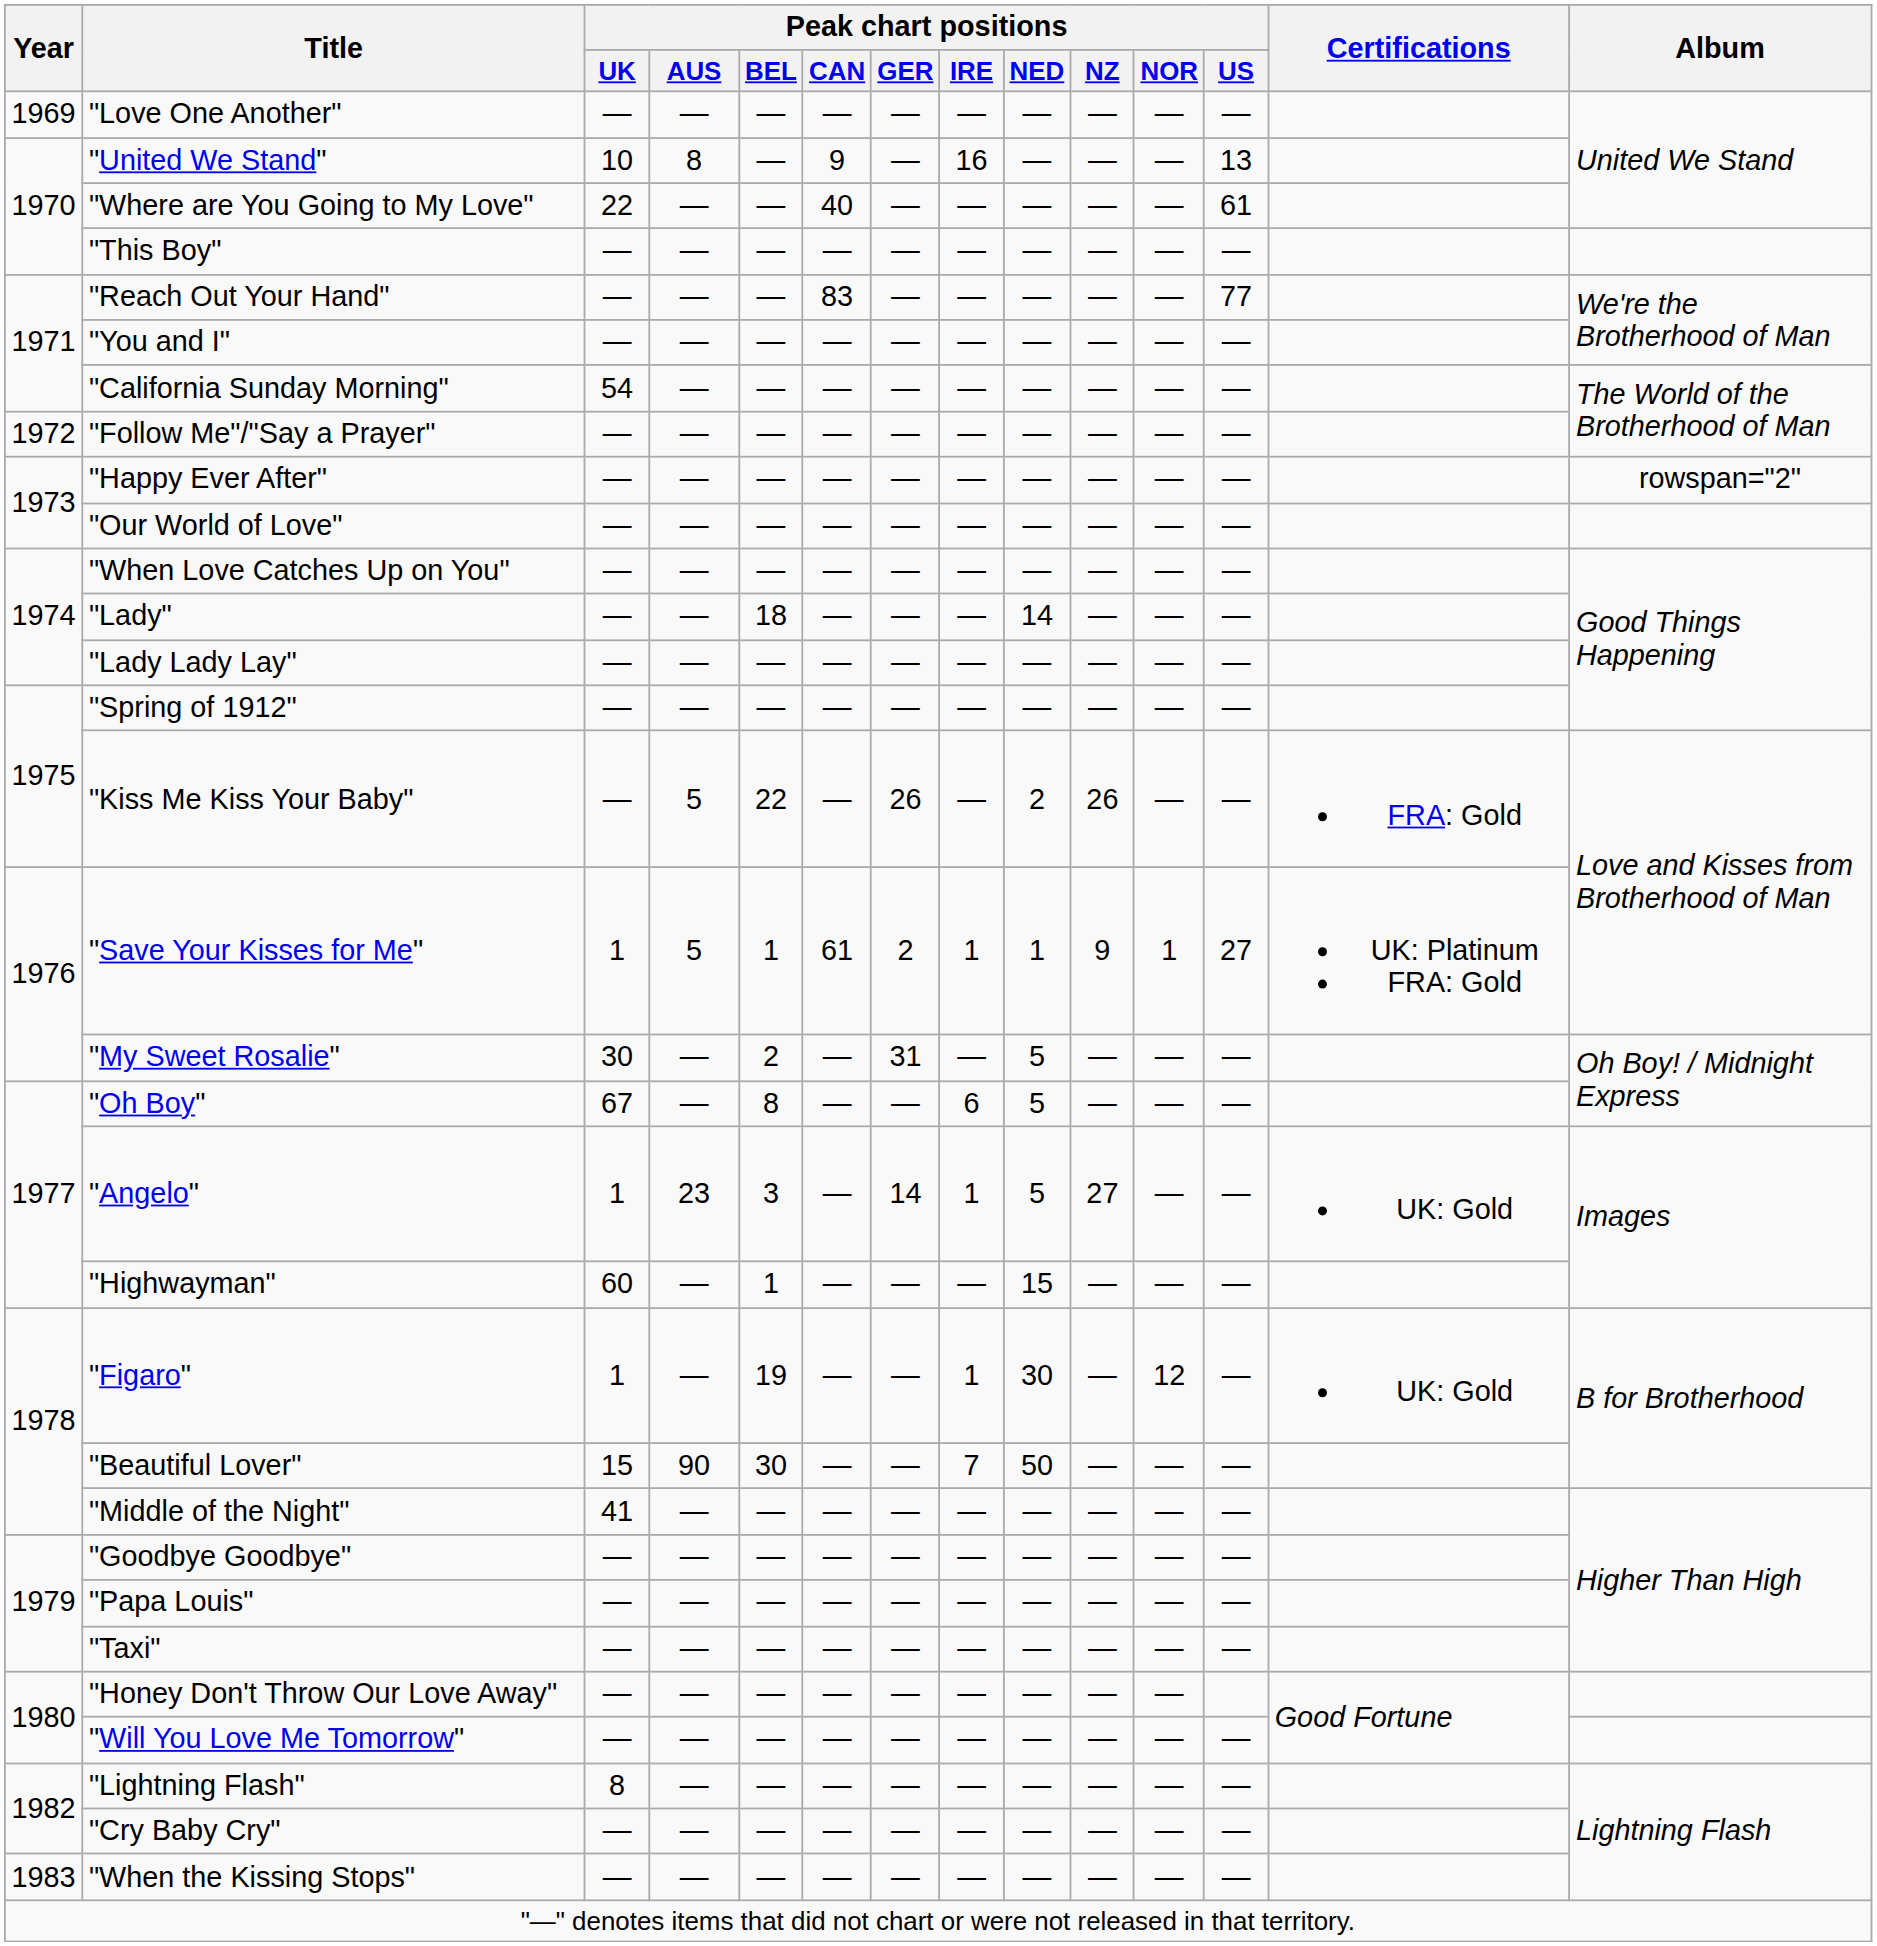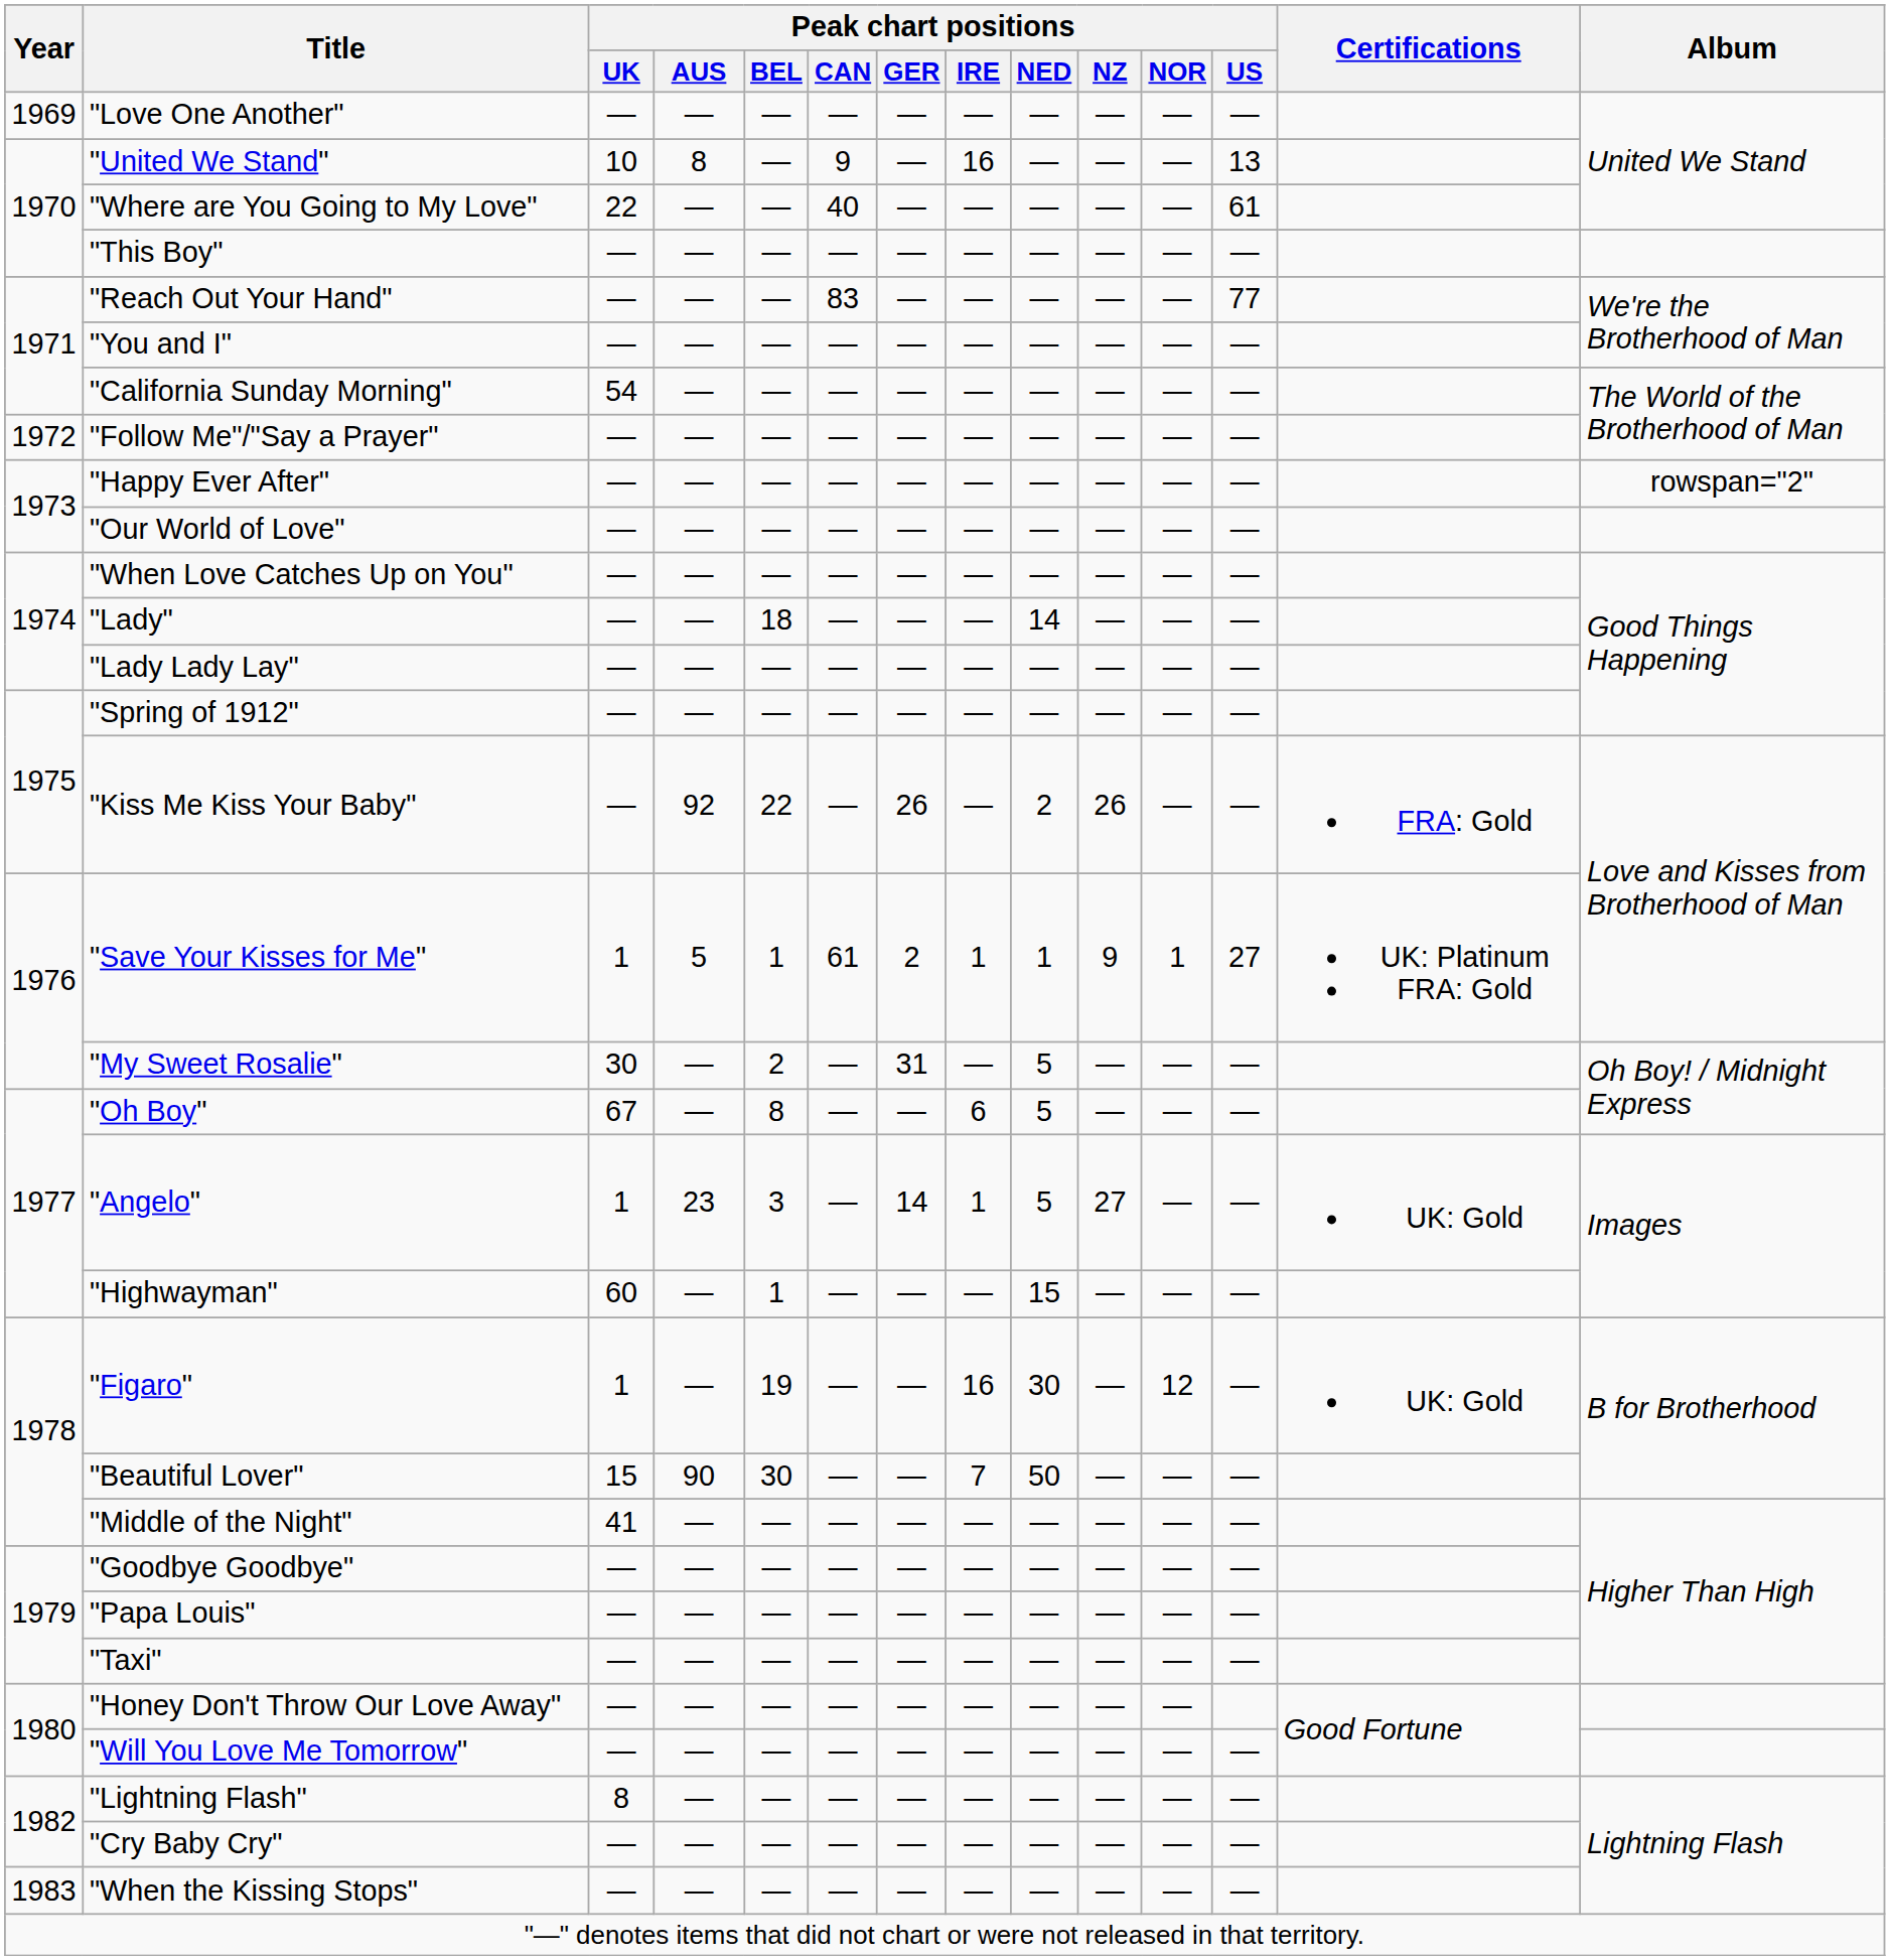"Kiss Me Kiss Your Baby" | Peak chart positions / AUS: 5 -> 92
"Figaro" | Peak chart positions / IRE: 1 -> 16
